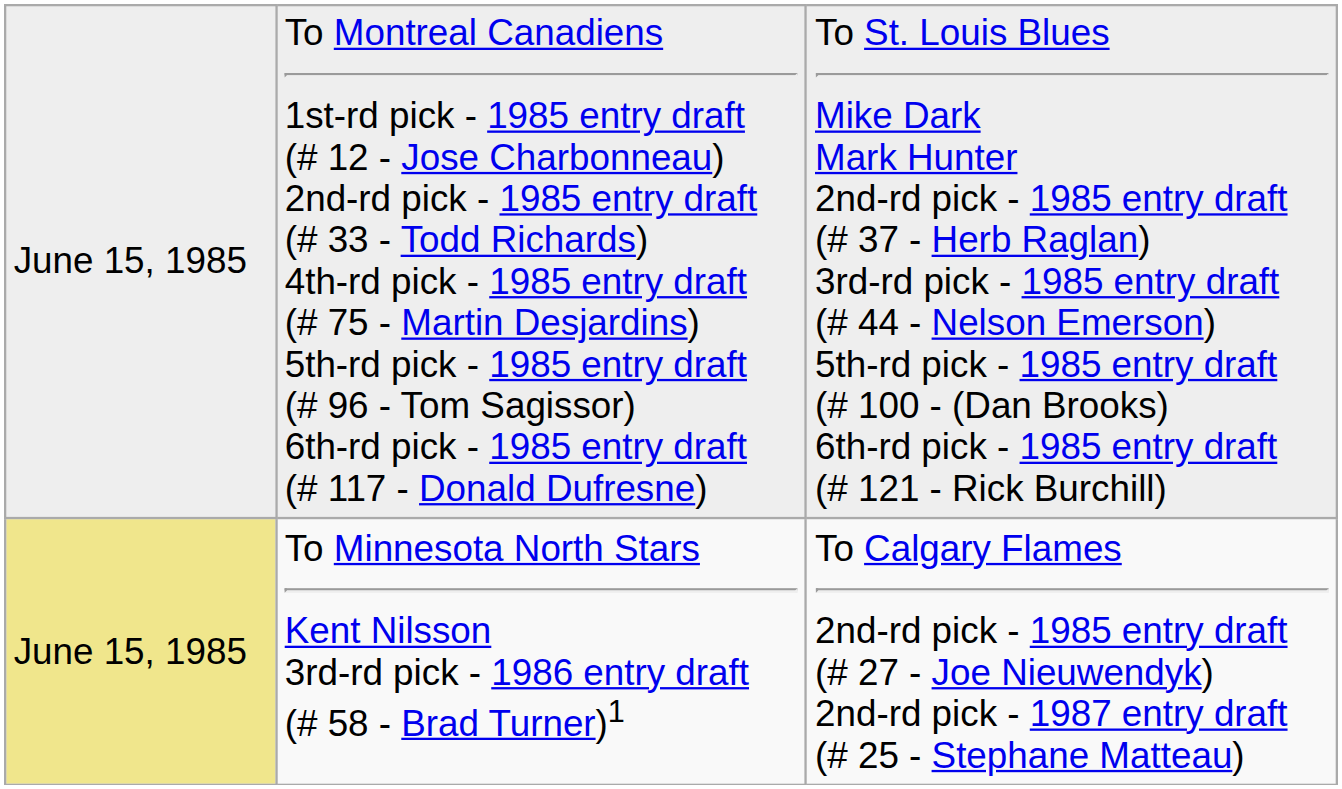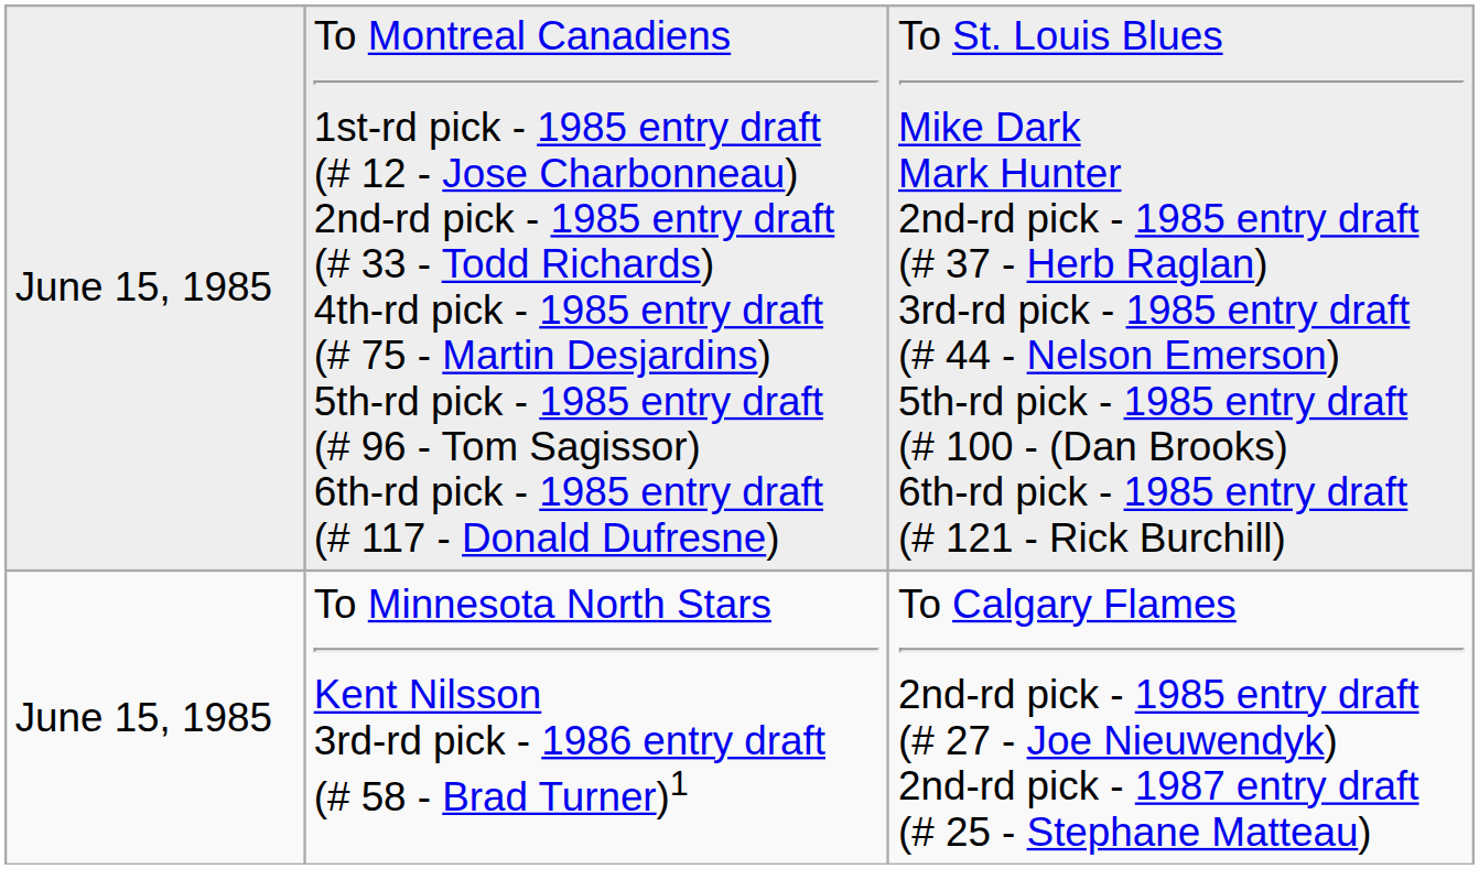row 2 | column 1: khaki background -> no background
